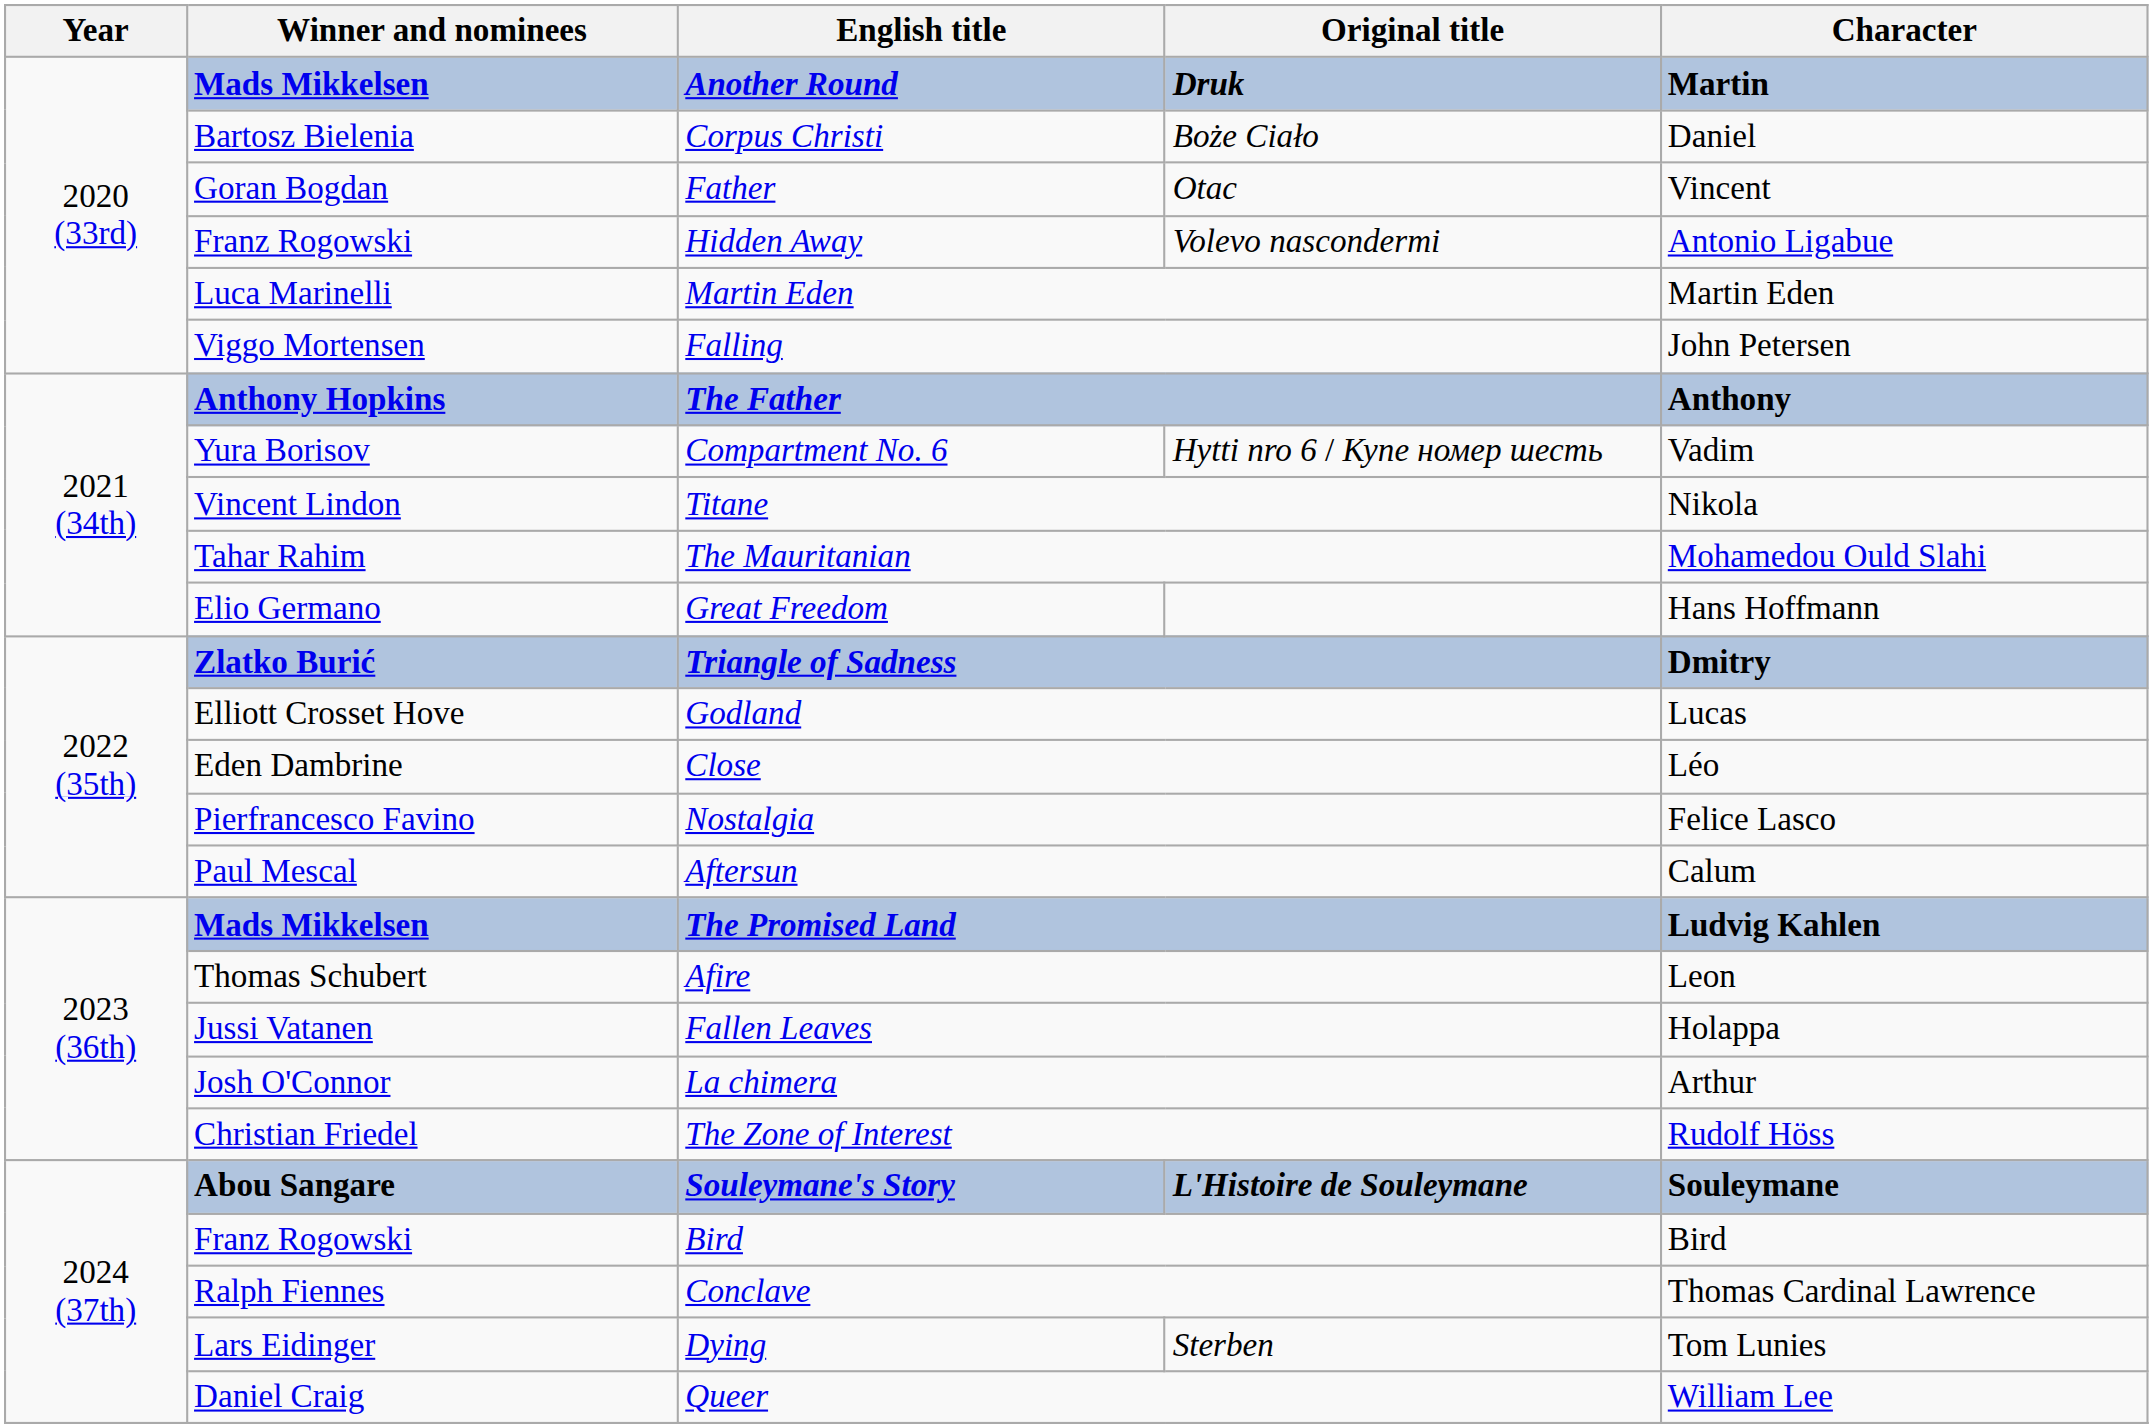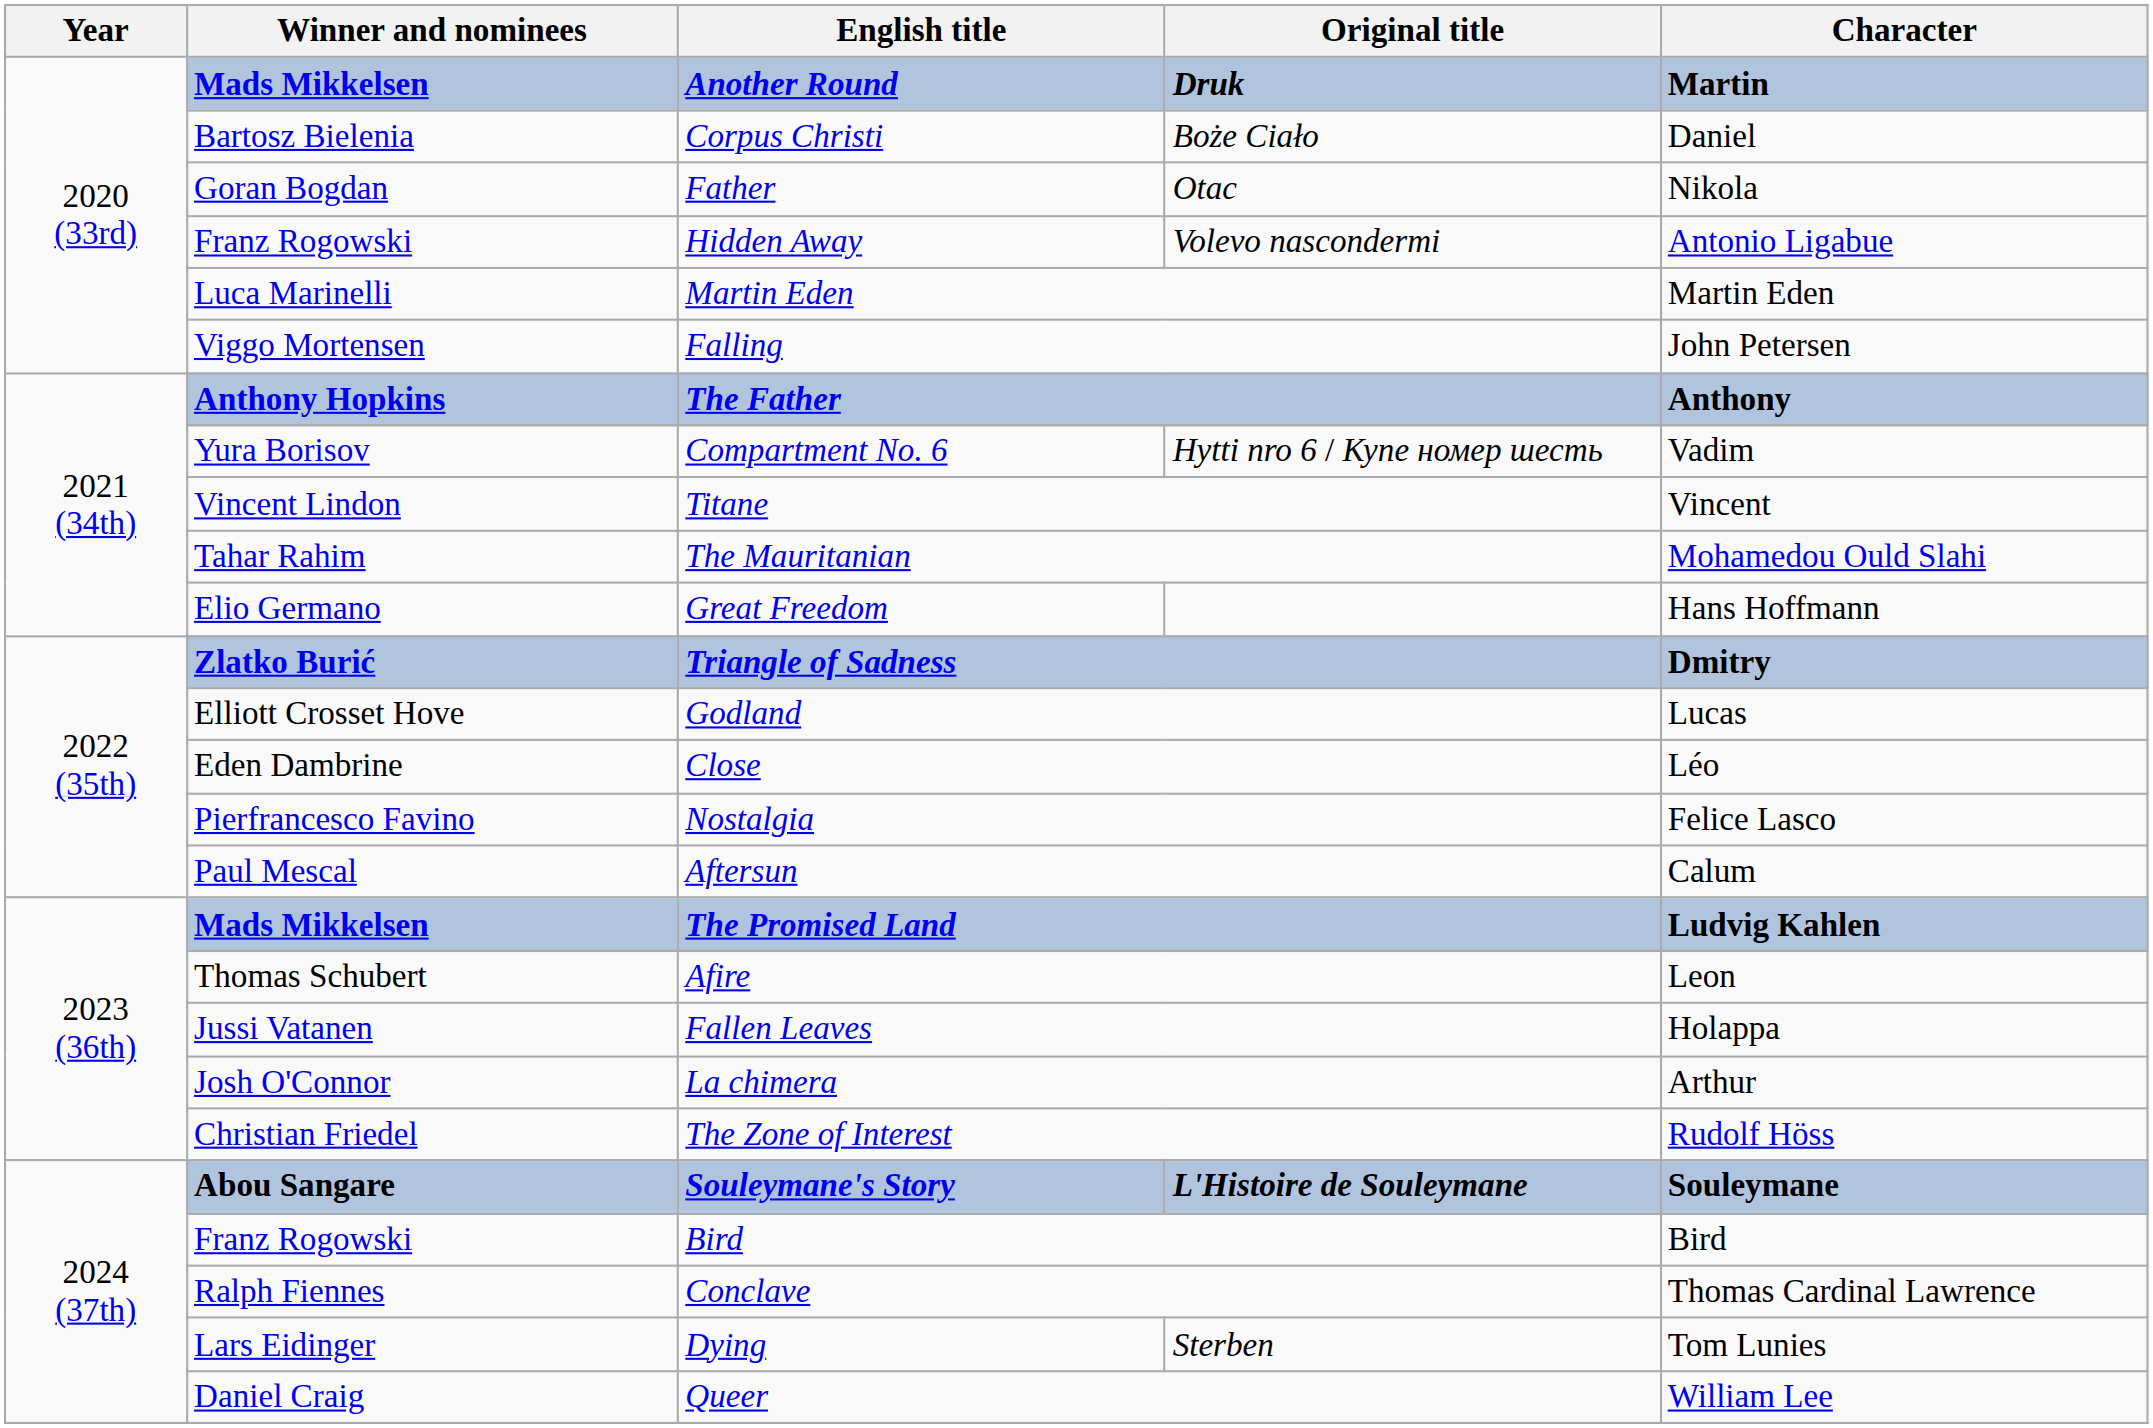Father | Character: Vincent -> Nikola
Titane | Character: Nikola -> Vincent
